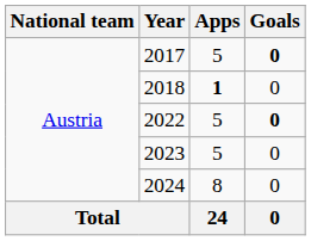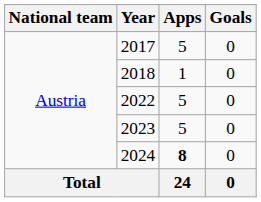2017 | Goals: bold -> normal
2018 | Apps: bold -> normal
2022 | Goals: bold -> normal
2024 | Apps: normal -> bold
